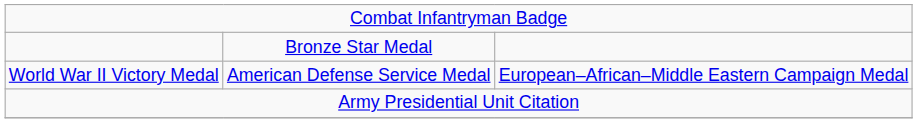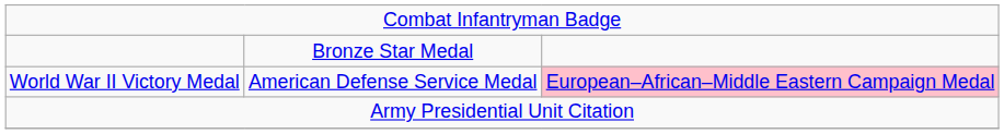World War II Victory Medal | column 3: no background -> pink background
